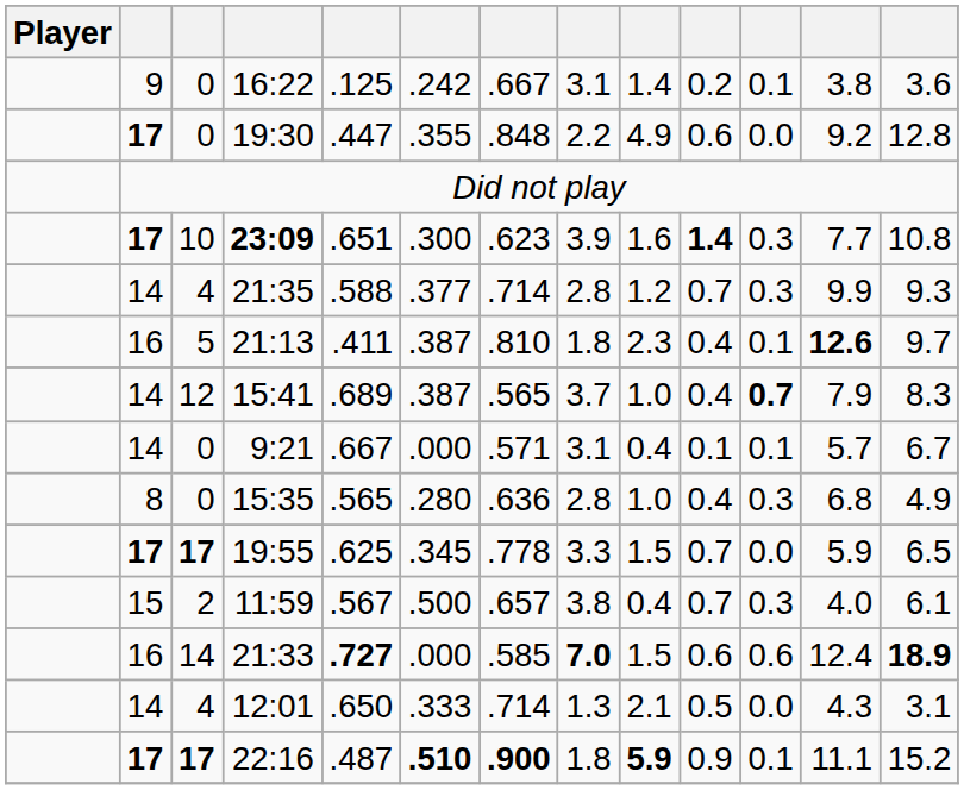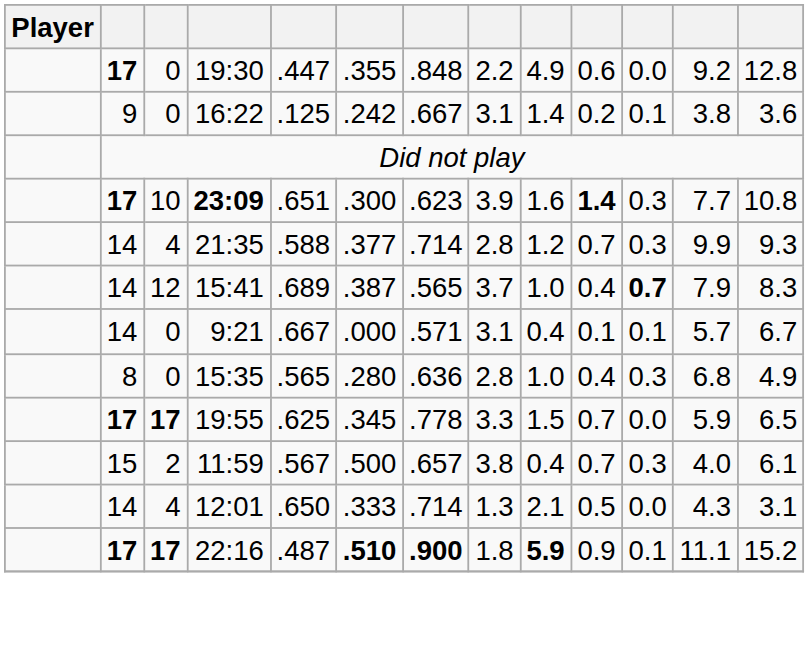rows swapped: 16:22 <-> 19:30
- row: 16 | 5 | 21:13 | .411 | .387 | .810 | 1.8 | 2.3 | 0.4 | 0.1 | 12.6 | 9.7
- row: 16 | 14 | 21:33 | .727 | .000 | .585 | 7.0 | 1.5 | 0.6 | 0.6 | 12.4 | 18.9
